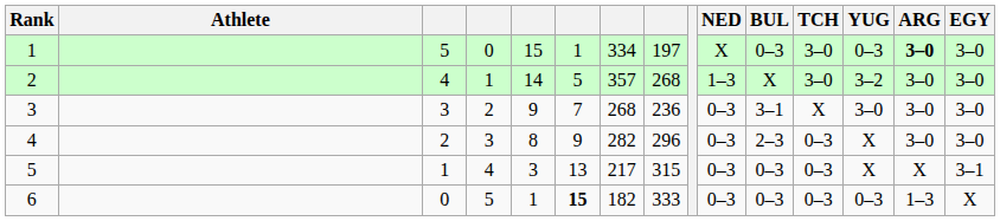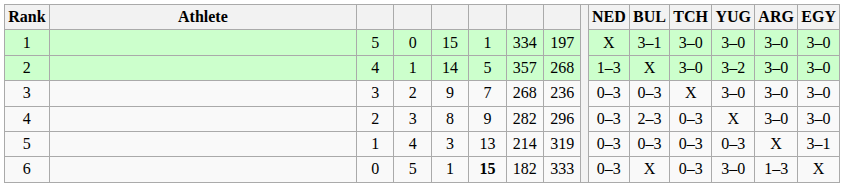row 2 | BUL: 0–3 -> 3–1
row 2 | YUG: 0–3 -> 3–0
row 2 | ARG: bold -> normal
row 4 | BUL: 3–1 -> 0–3
row 6 | column 7: 217 -> 214
row 6 | column 8: 315 -> 319
row 6 | YUG: X -> 0–3
row 7 | BUL: 0–3 -> X
row 7 | YUG: 0–3 -> 3–0
